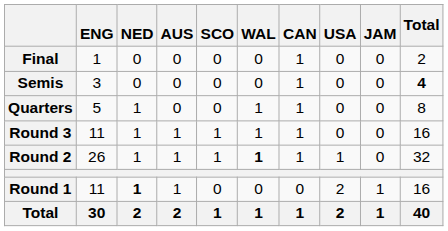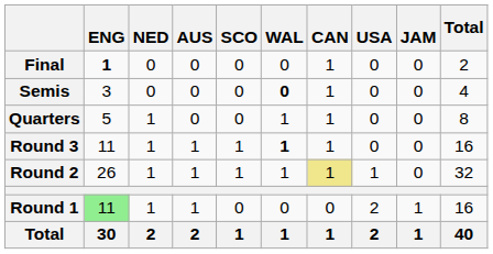Final | ENG: normal -> bold
Semis | WAL: normal -> bold
Semis | Total: bold -> normal
Round 3 | WAL: normal -> bold
Round 2 | WAL: bold -> normal
Round 2 | CAN: no background -> khaki background
Round 1 | ENG: no background -> lightgreen background
Round 1 | NED: bold -> normal
